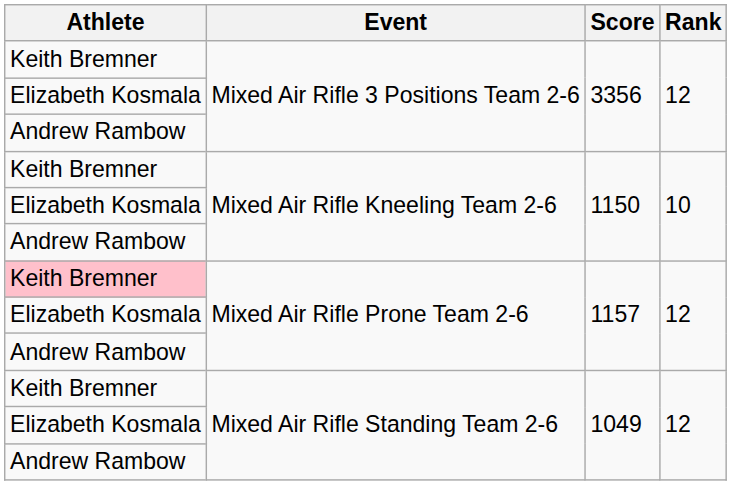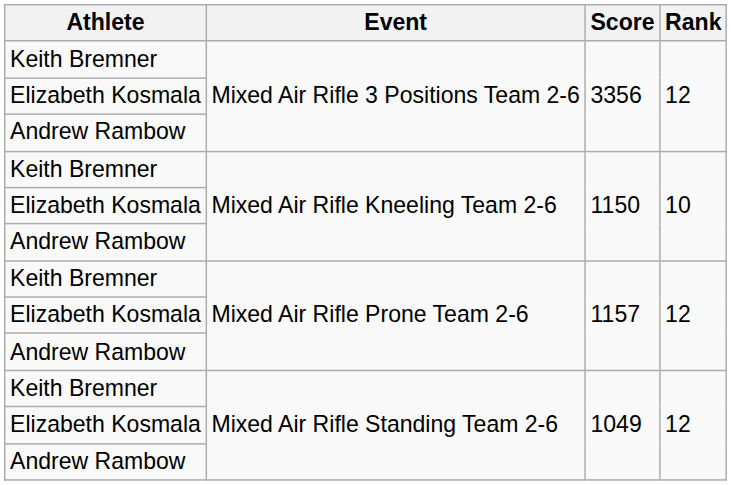Keith Bremner / Mixed Air Rifle Prone Team 2-6 | Athlete: pink background -> no background
